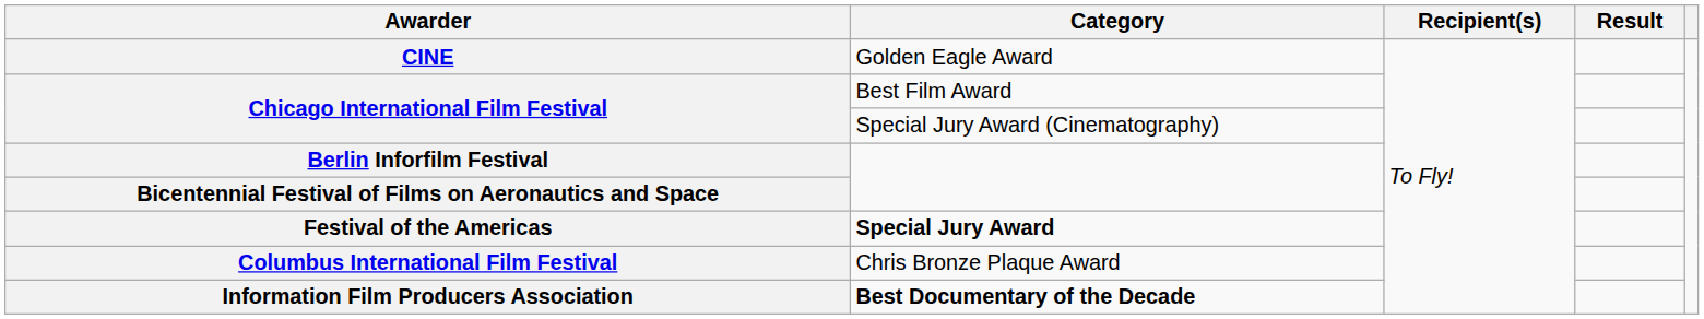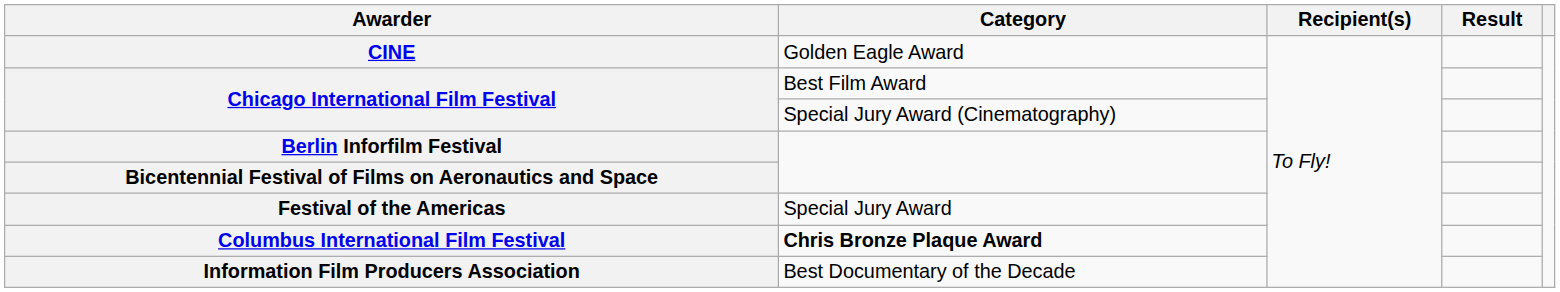Festival of the Americas | Category: bold -> normal
Columbus International Film Festival | Category: normal -> bold
Information Film Producers Association | Category: bold -> normal
